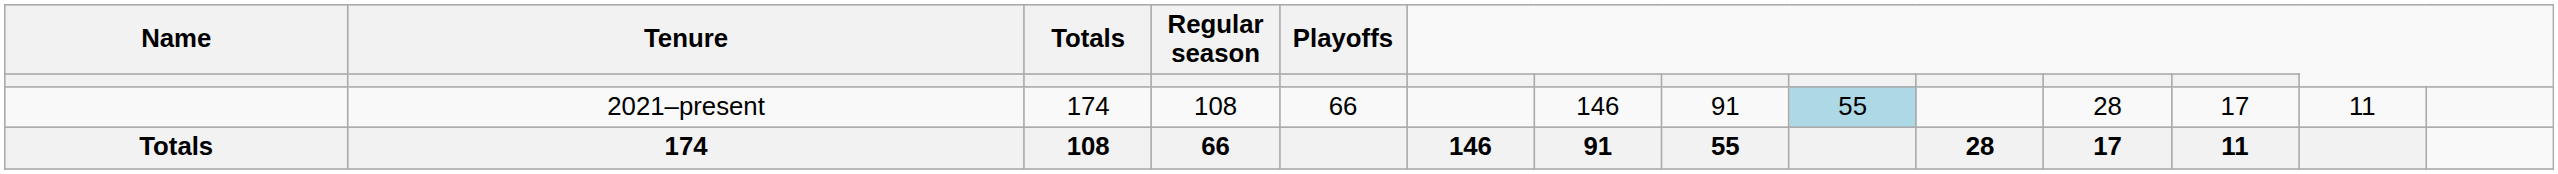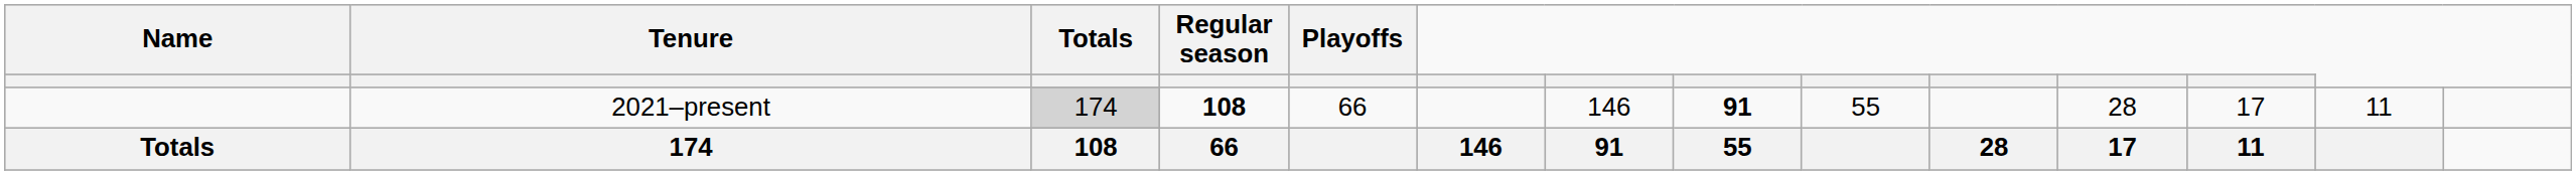2021–present | Totals: no background -> lightgrey background
2021–present | Regular season: normal -> bold
2021–present | column 8: normal -> bold
2021–present | column 9: lightblue background -> no background
